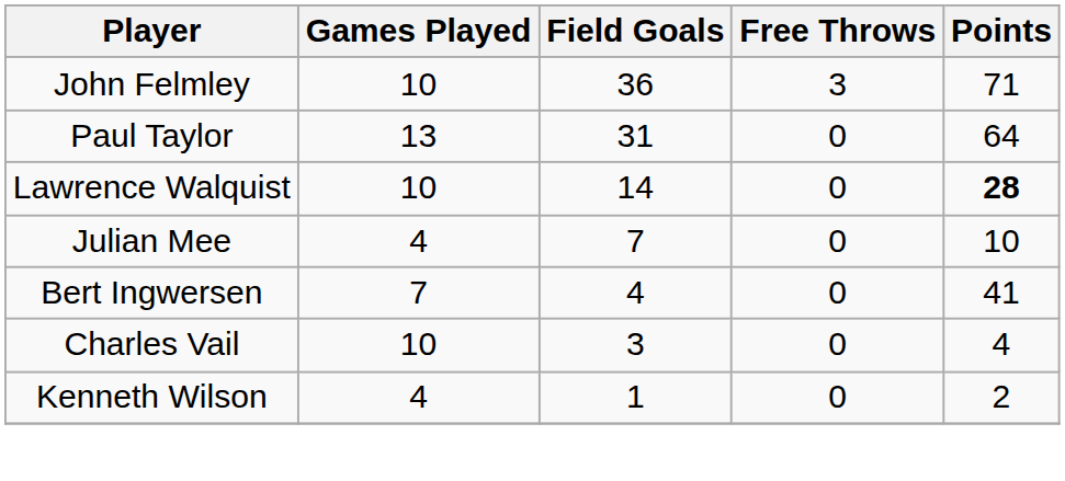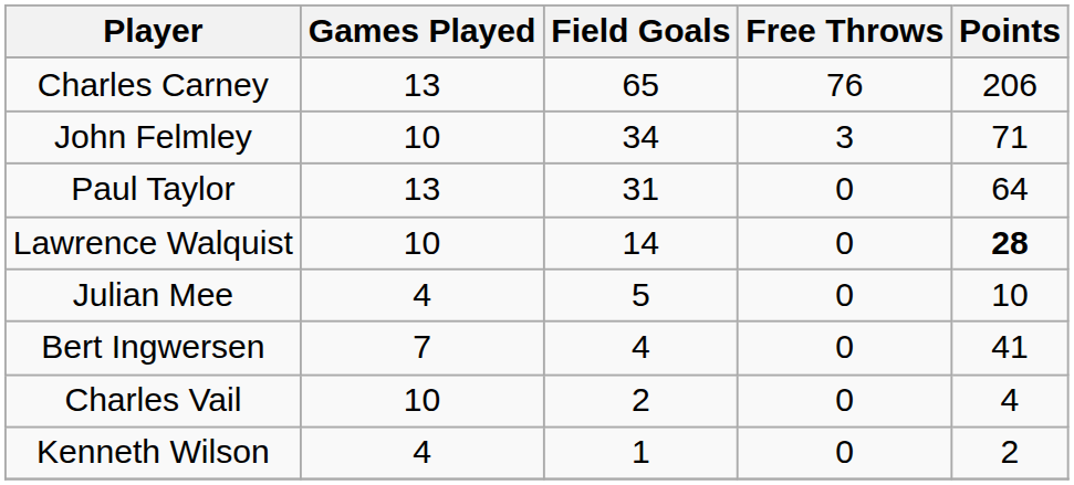+ row: Charles Carney | 13 | 65 | 76 | 206
John Felmley | Field Goals: 36 -> 34
Julian Mee | Field Goals: 7 -> 5
Charles Vail | Field Goals: 3 -> 2
